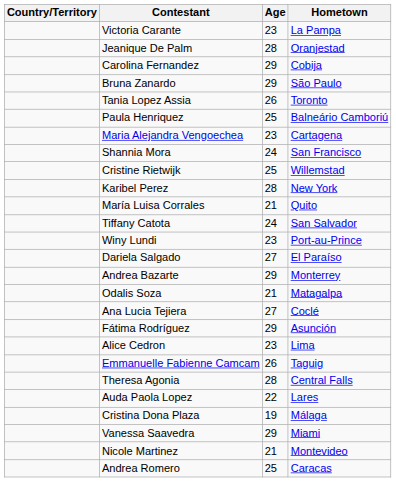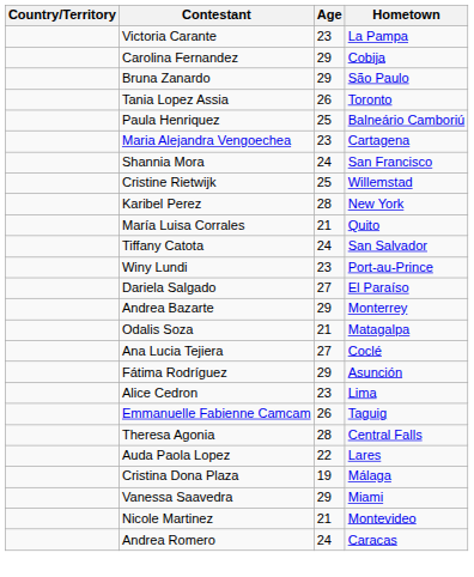- row: Jeanique De Palm | 28 | Oranjestad
Andrea Romero | Age: 25 -> 24
